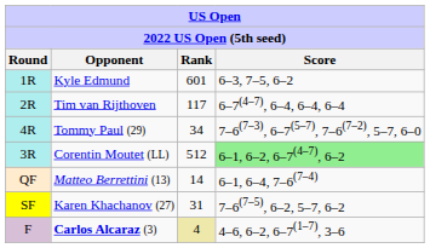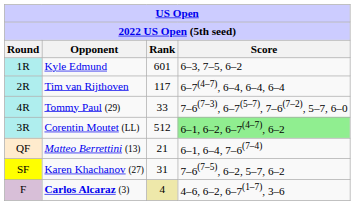Tommy Paul (29) | Rank: 34 -> 33
Matteo Berrettini (13) | Rank: 14 -> 21
